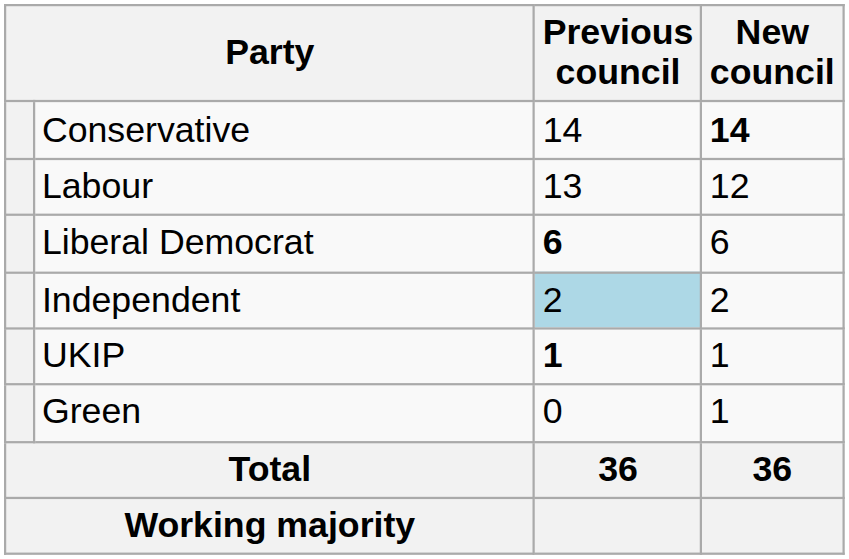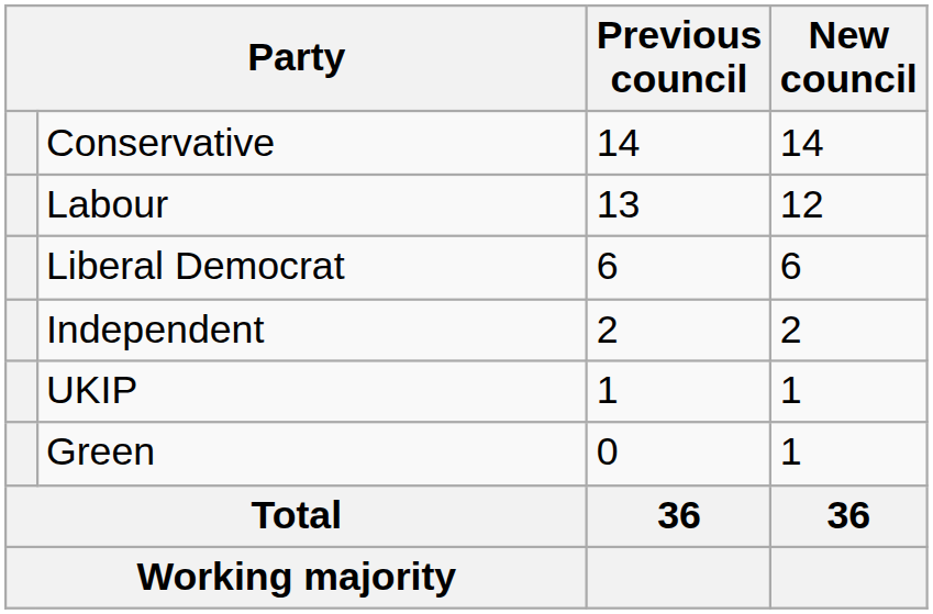Conservative | New council: bold -> normal
Liberal Democrat | Previous council: bold -> normal
Independent | Previous council: lightblue background -> no background
UKIP | Previous council: bold -> normal
